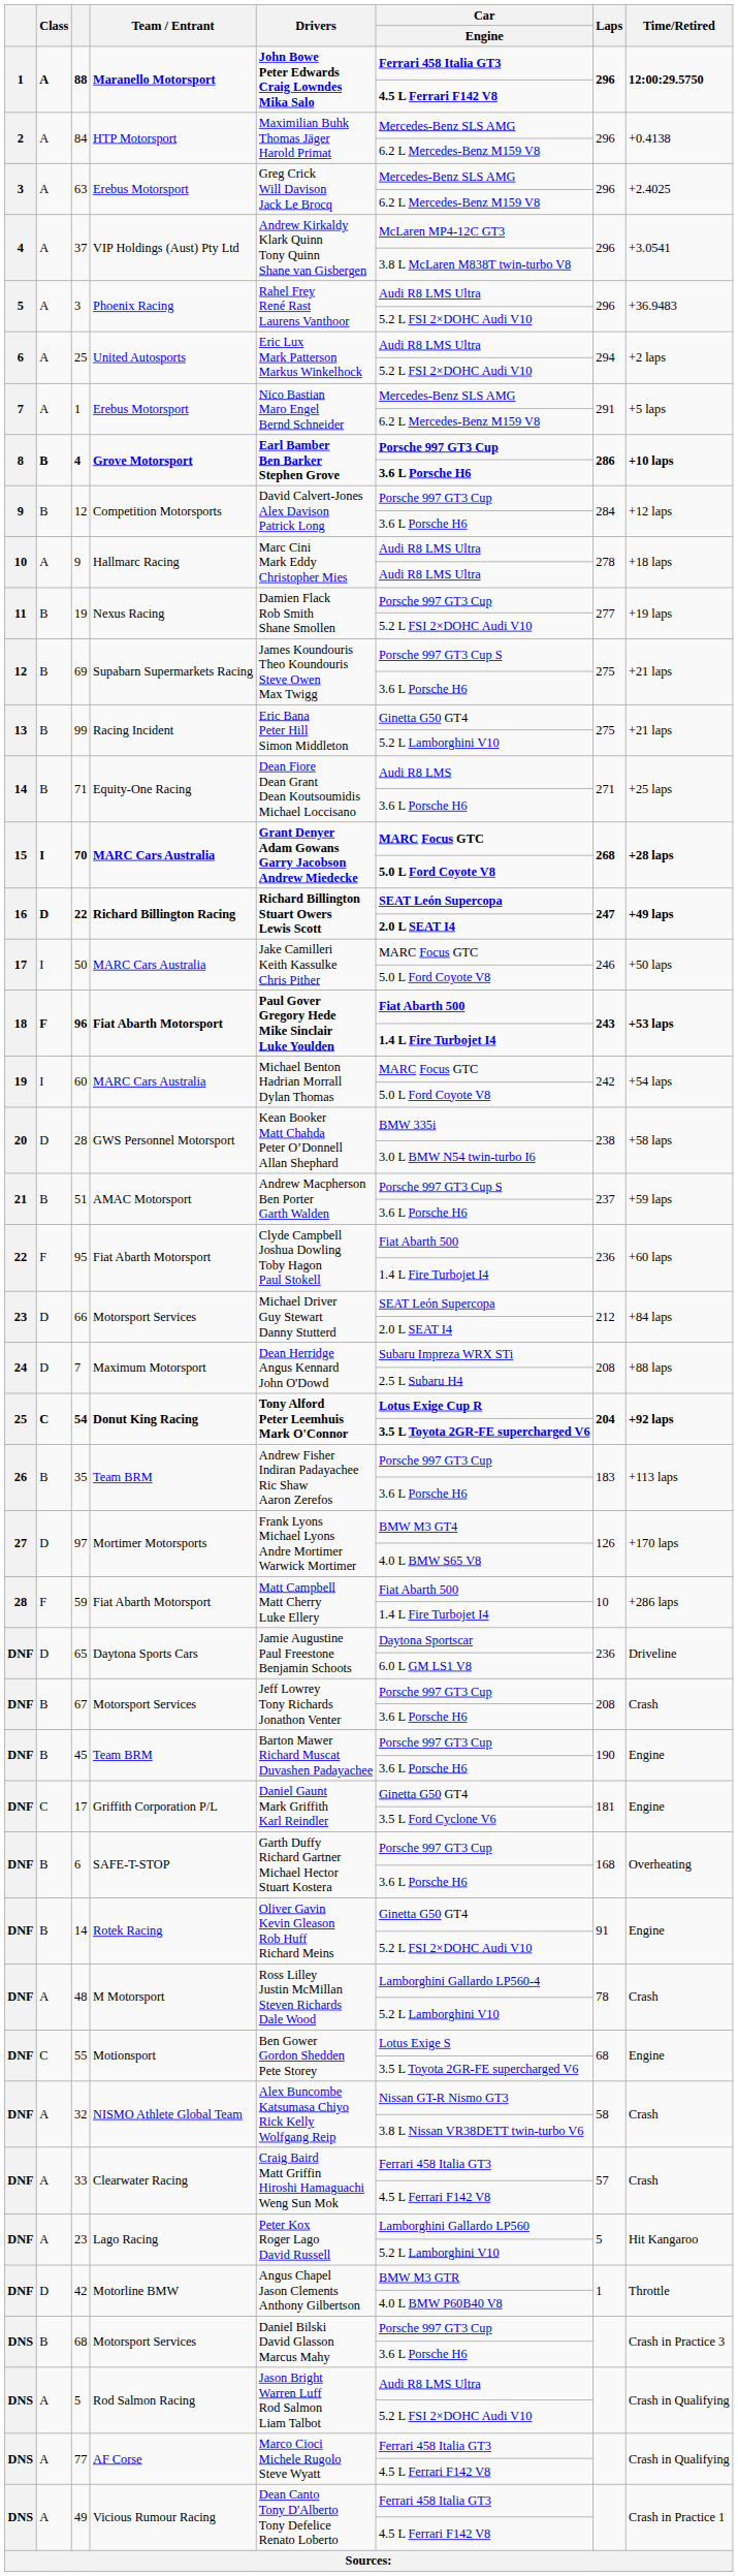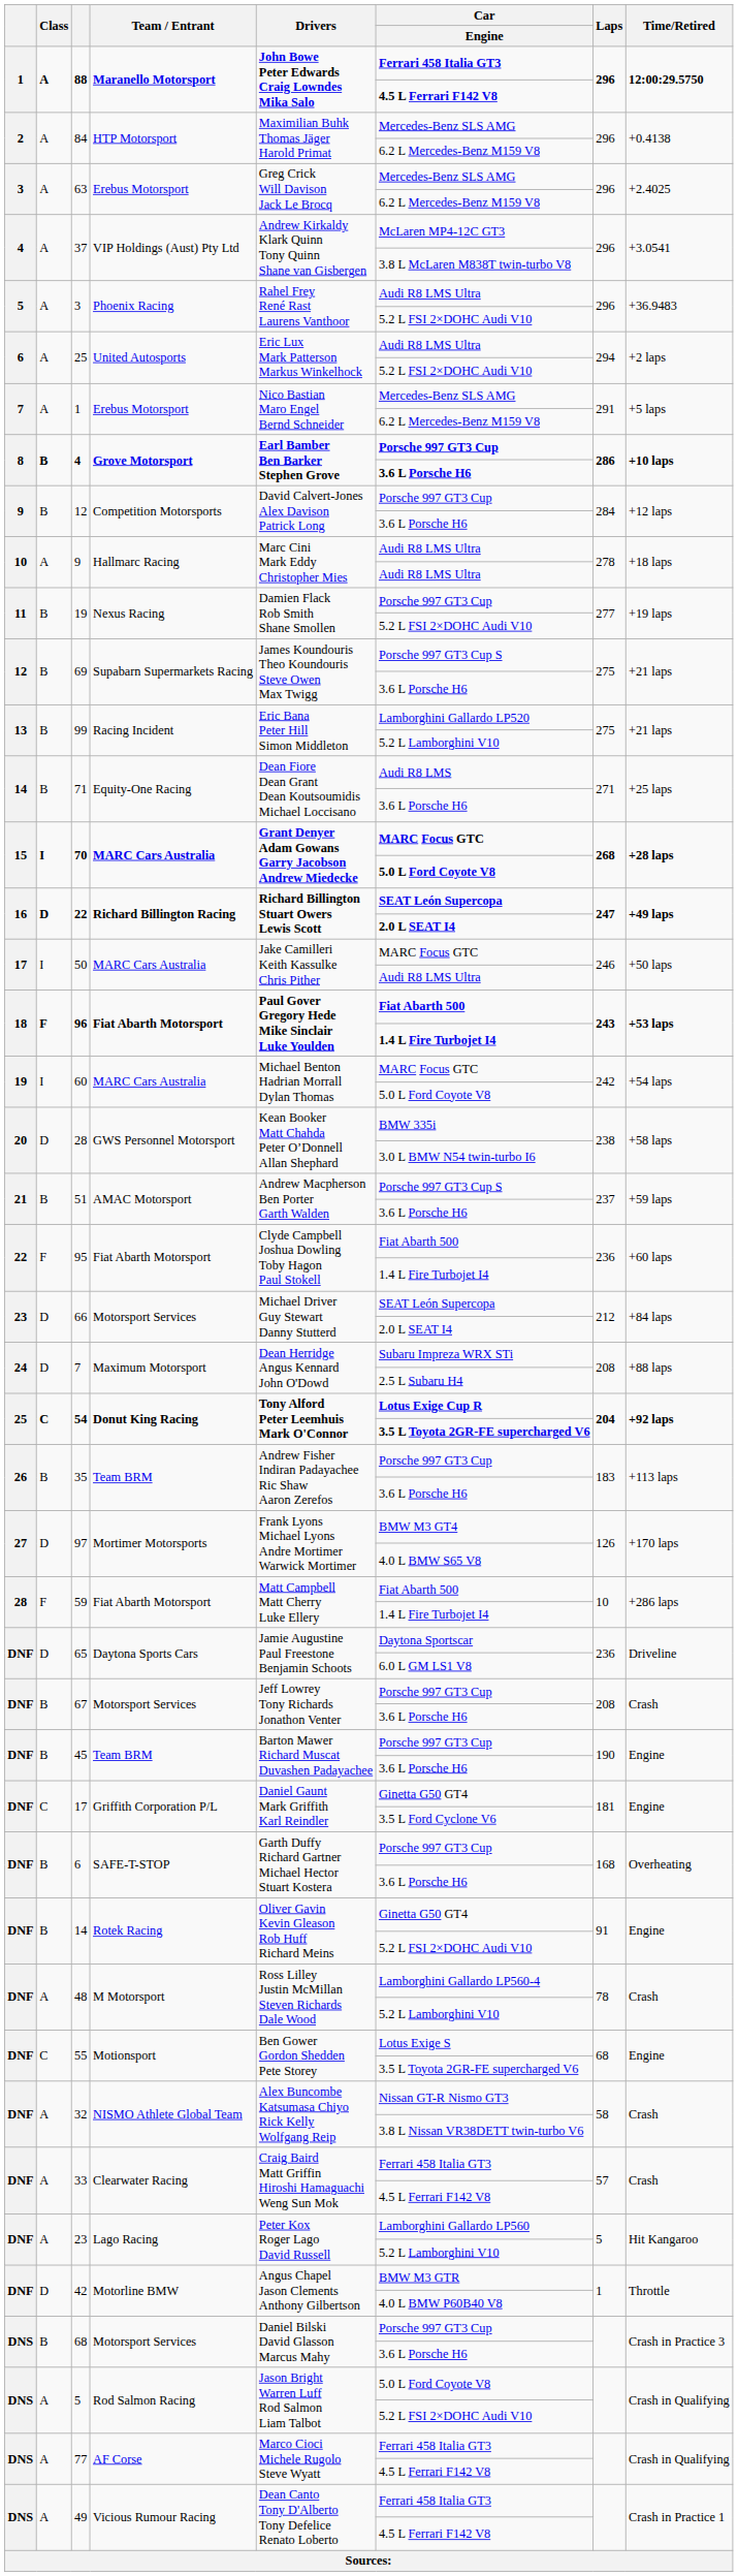row 27 | Car / Engine: Ginetta G50 GT4 -> Lamborghini Gallardo LP520
row 36 | Car / Engine: 5.0 L Ford Coyote V8 -> Audi R8 LMS Ultra
row 85 | Car / Engine: Audi R8 LMS Ultra -> 5.0 L Ford Coyote V8
